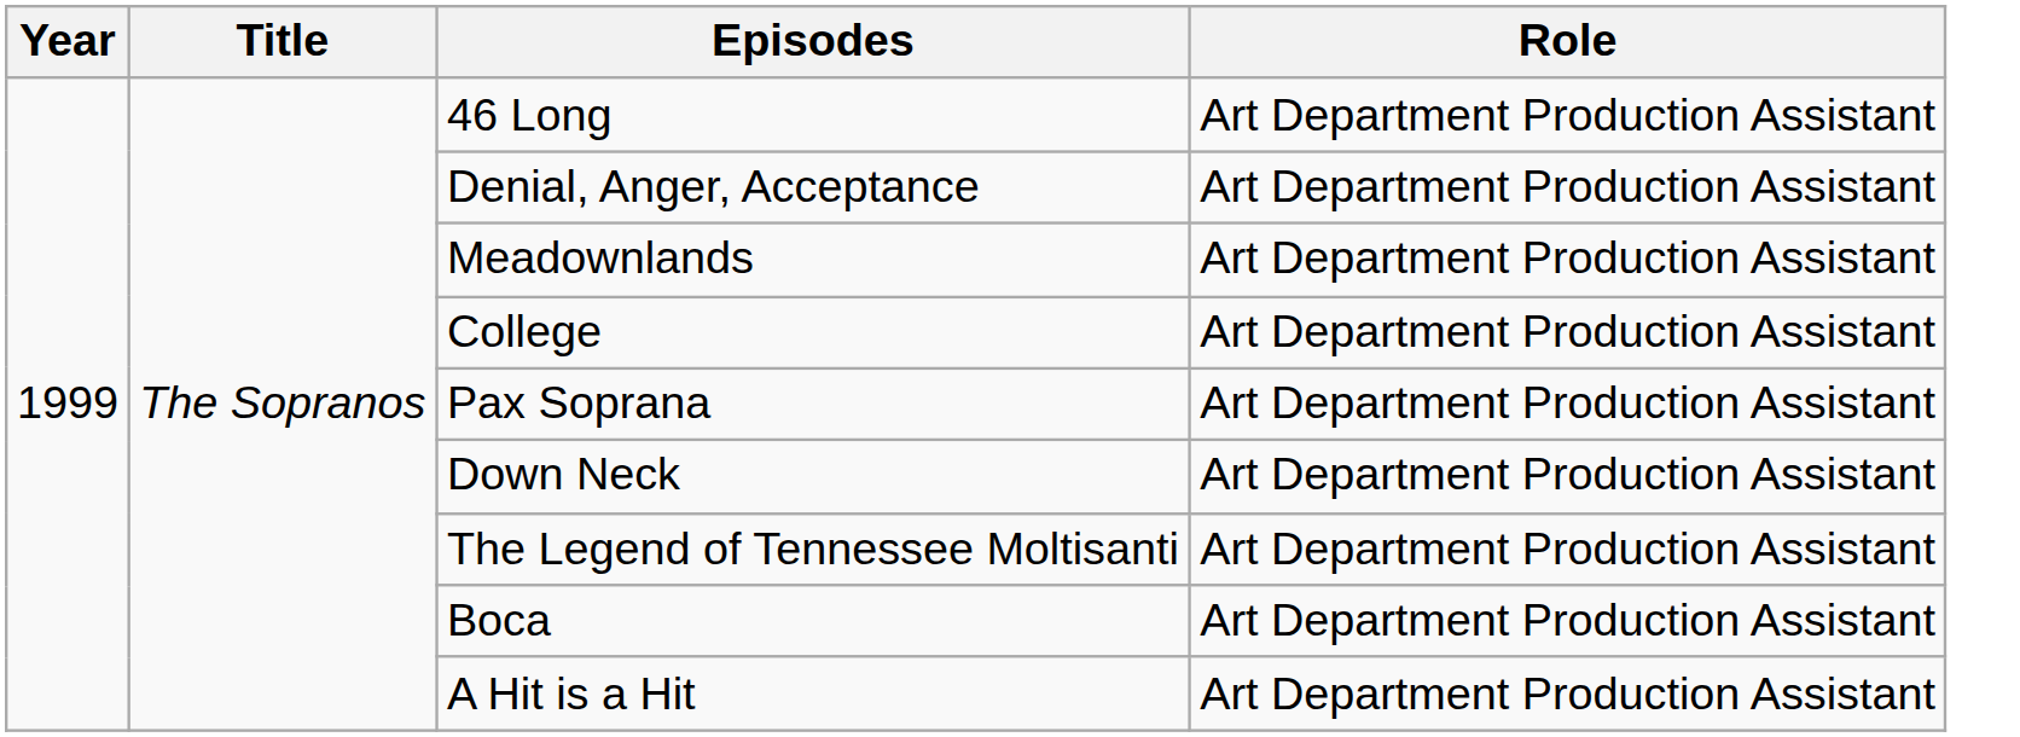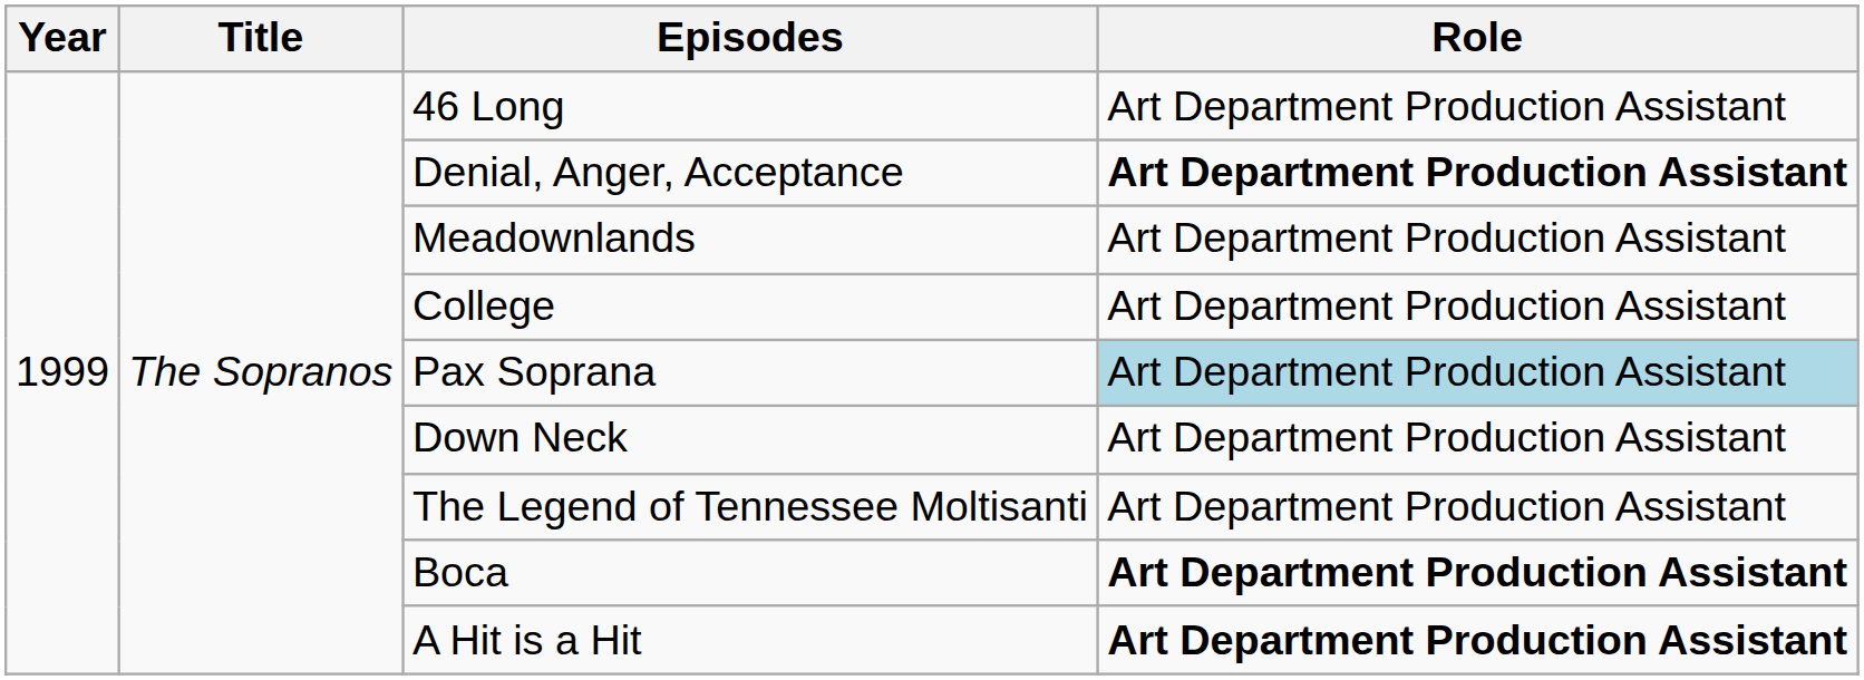Denial, Anger, Acceptance | Role: normal -> bold
Pax Soprana | Role: no background -> lightblue background
Boca | Role: normal -> bold
A Hit is a Hit | Role: normal -> bold
